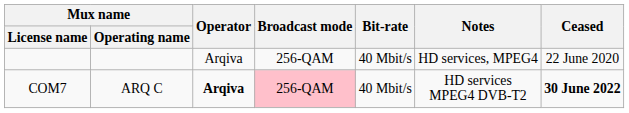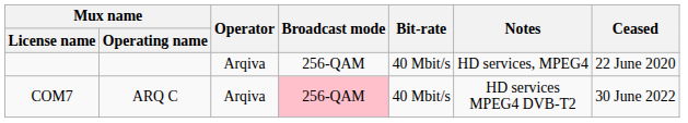COM7 | Operator: bold -> normal
COM7 | Ceased: bold -> normal
